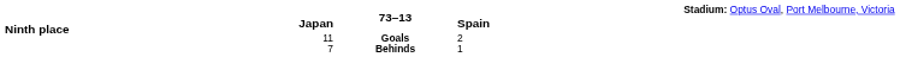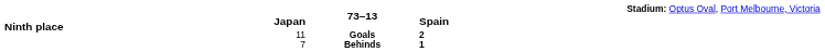11 7 | column 4: normal -> bold
